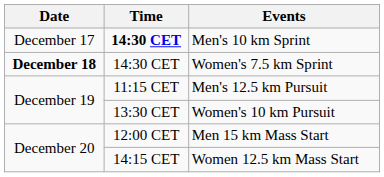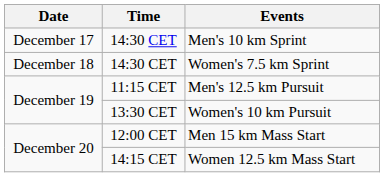Men's 10 km Sprint | Time: bold -> normal
Women's 7.5 km Sprint | Date: bold -> normal
